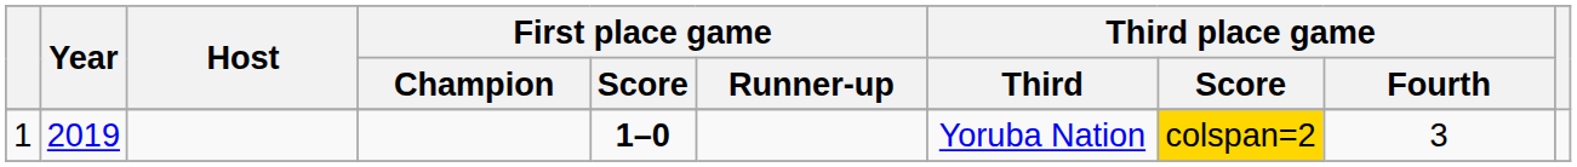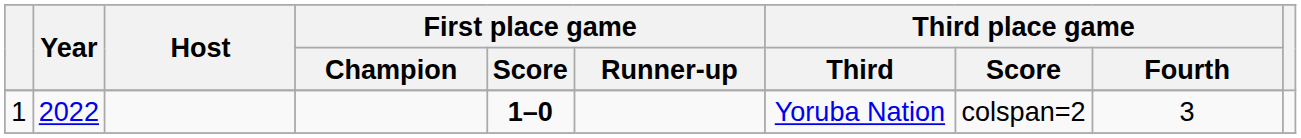1 | Year: 2019 -> 2022
1 | Third place game / Score: gold background -> no background
